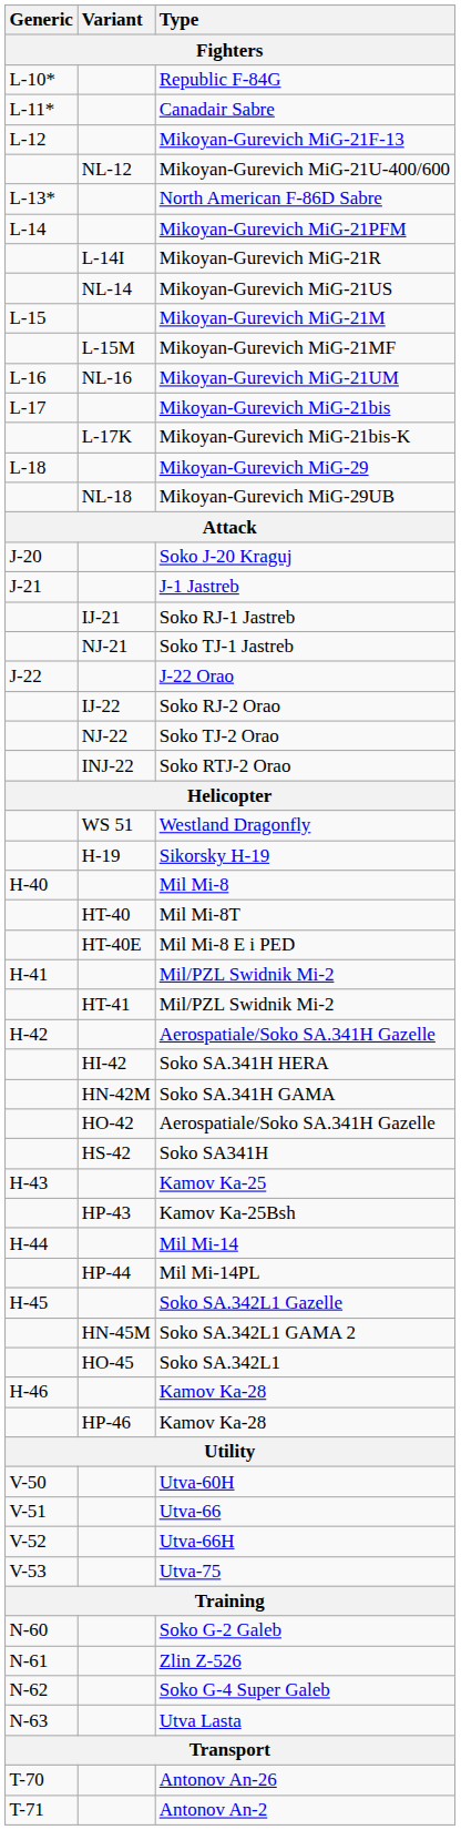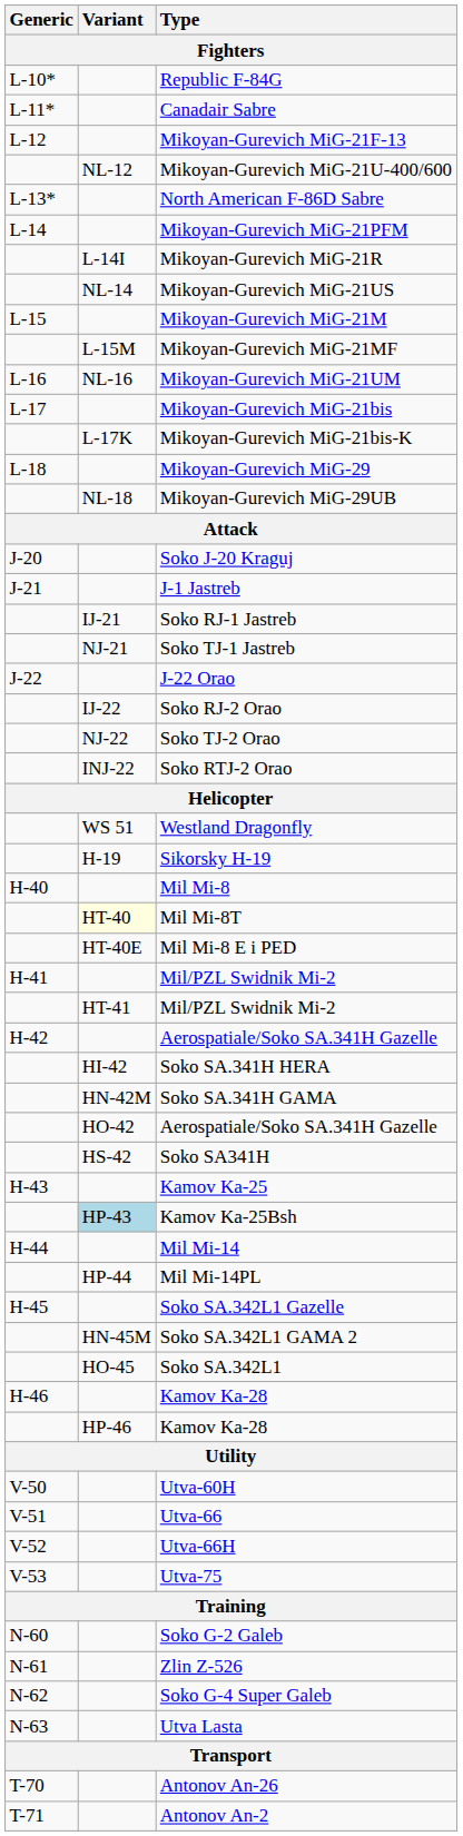Mil Mi-8T | Variant: no background -> lightyellow background
Kamov Ka-25Bsh | Variant: no background -> lightblue background
